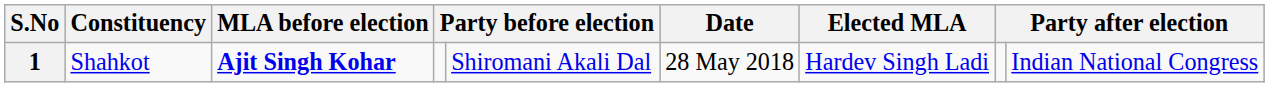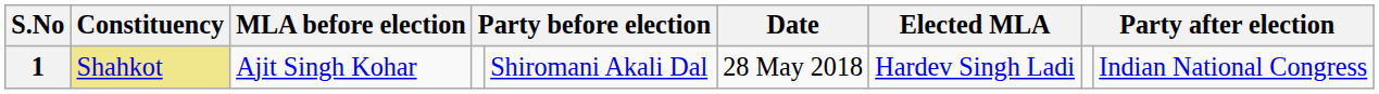1 | Constituency: no background -> khaki background
1 | MLA before election: bold -> normal
